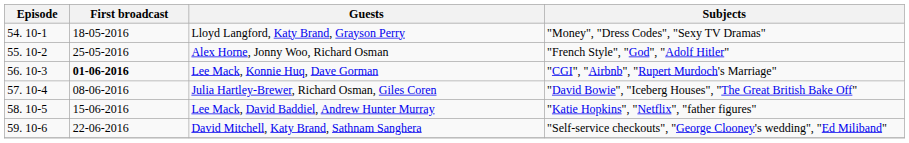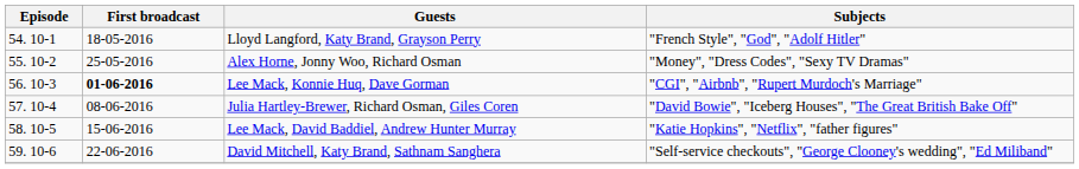Lloyd Langford, Katy Brand, Grayson Perry | Subjects: "Money", "Dress Codes", "Sexy TV Dramas" -> "French Style", "God", "Adolf Hitler"
Alex Horne, Jonny Woo, Richard Osman | Subjects: "French Style", "God", "Adolf Hitler" -> "Money", "Dress Codes", "Sexy TV Dramas"
